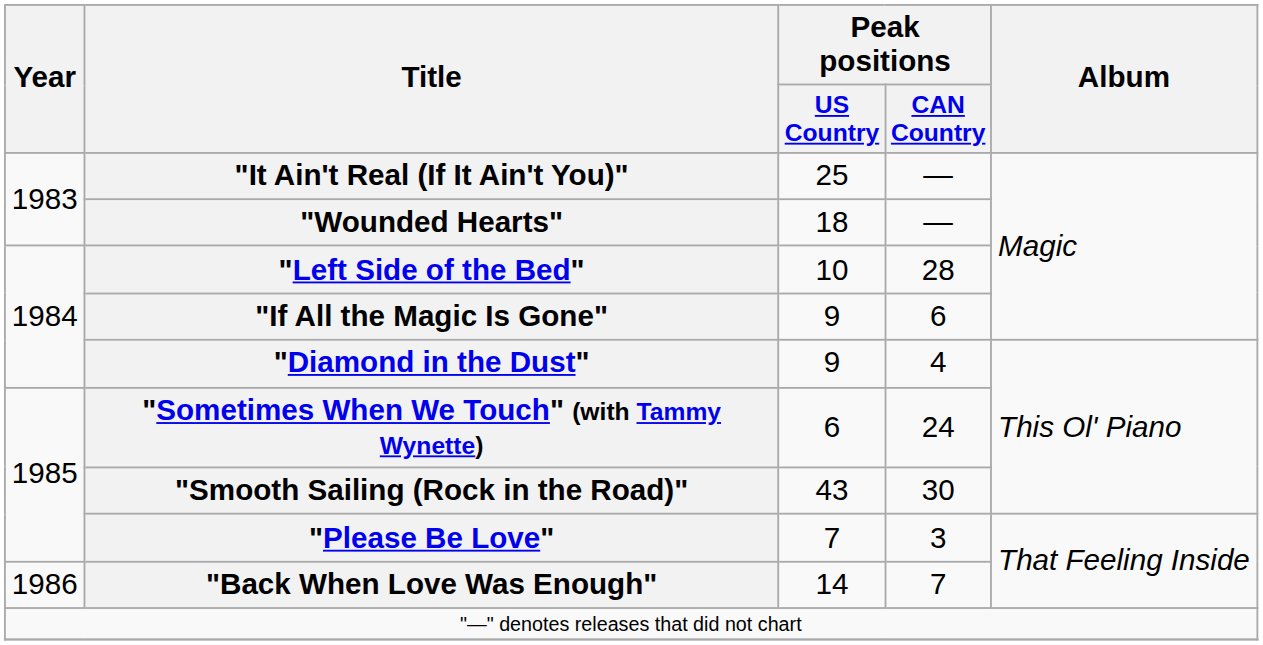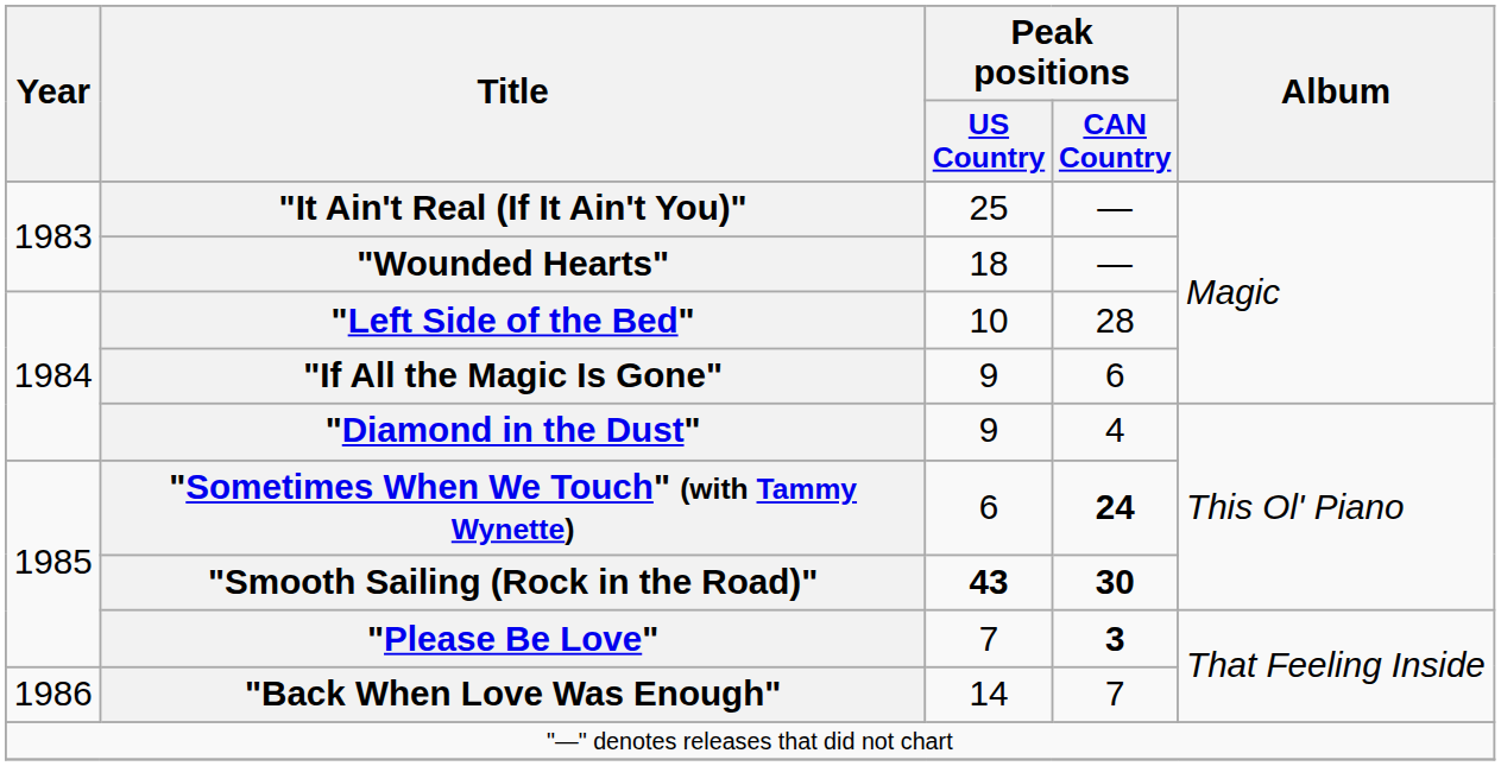"Sometimes When We Touch" (with Tammy Wynette) | Peak positions / CAN Country: normal -> bold
"Smooth Sailing (Rock in the Road)" | Peak positions / US Country: normal -> bold
"Smooth Sailing (Rock in the Road)" | Peak positions / CAN Country: normal -> bold
"Please Be Love" | Peak positions / CAN Country: normal -> bold
